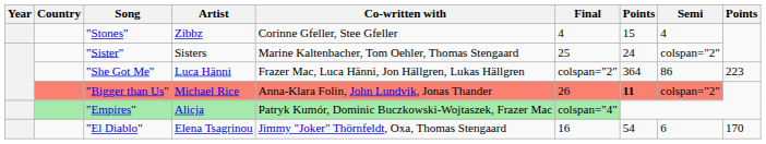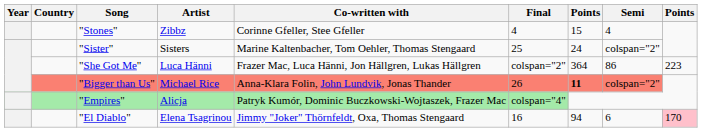"El Diablo" | column 7: 54 -> 94
"El Diablo" | column 9: no background -> pink background
